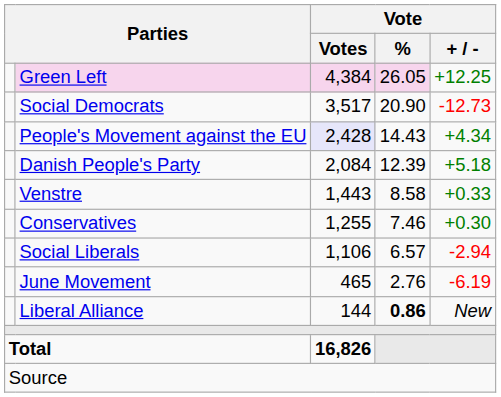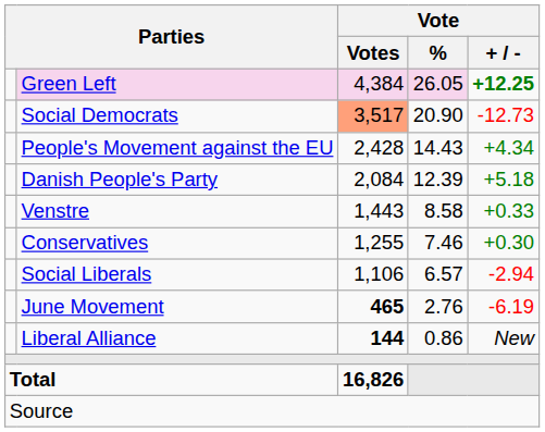Green Left | Vote / + / -: normal -> bold
Social Democrats | Vote / Votes: no background -> lightsalmon background
People's Movement against the EU | Vote / Votes: lavender background -> no background
June Movement | Vote / Votes: normal -> bold
Liberal Alliance | Vote / Votes: normal -> bold
Liberal Alliance | Vote / %: bold -> normal
